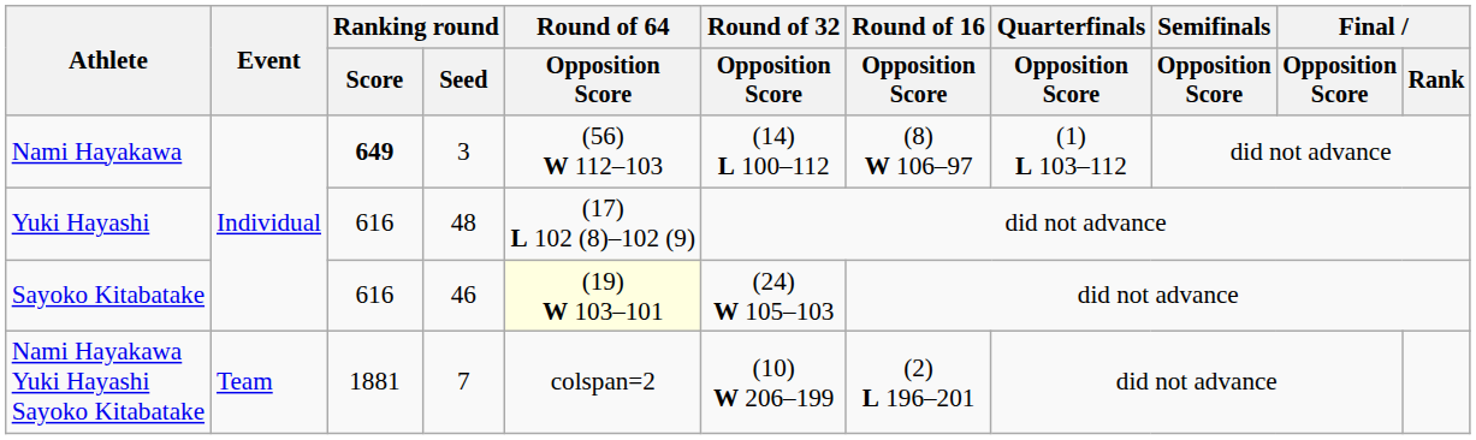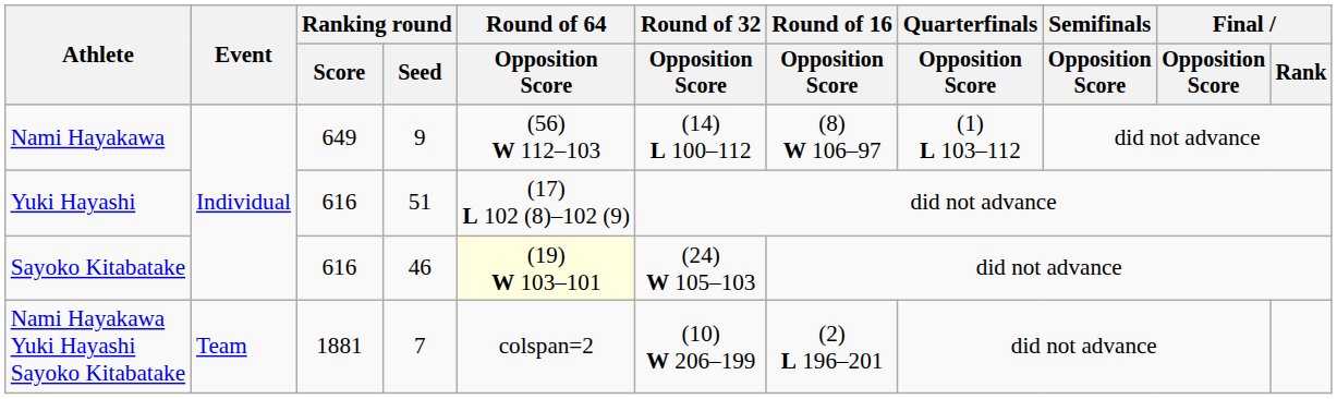Nami Hayakawa | Ranking round / Score: bold -> normal
Nami Hayakawa | Ranking round / Seed: 3 -> 9
Yuki Hayashi | Ranking round / Seed: 48 -> 51
